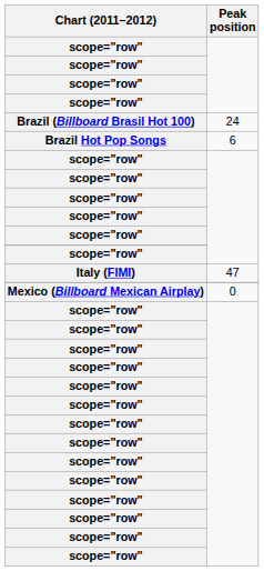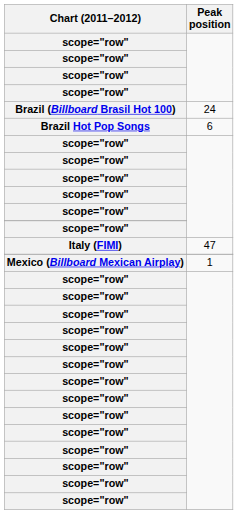Mexico (Billboard Mexican Airplay) | Peak position: 0 -> 1
